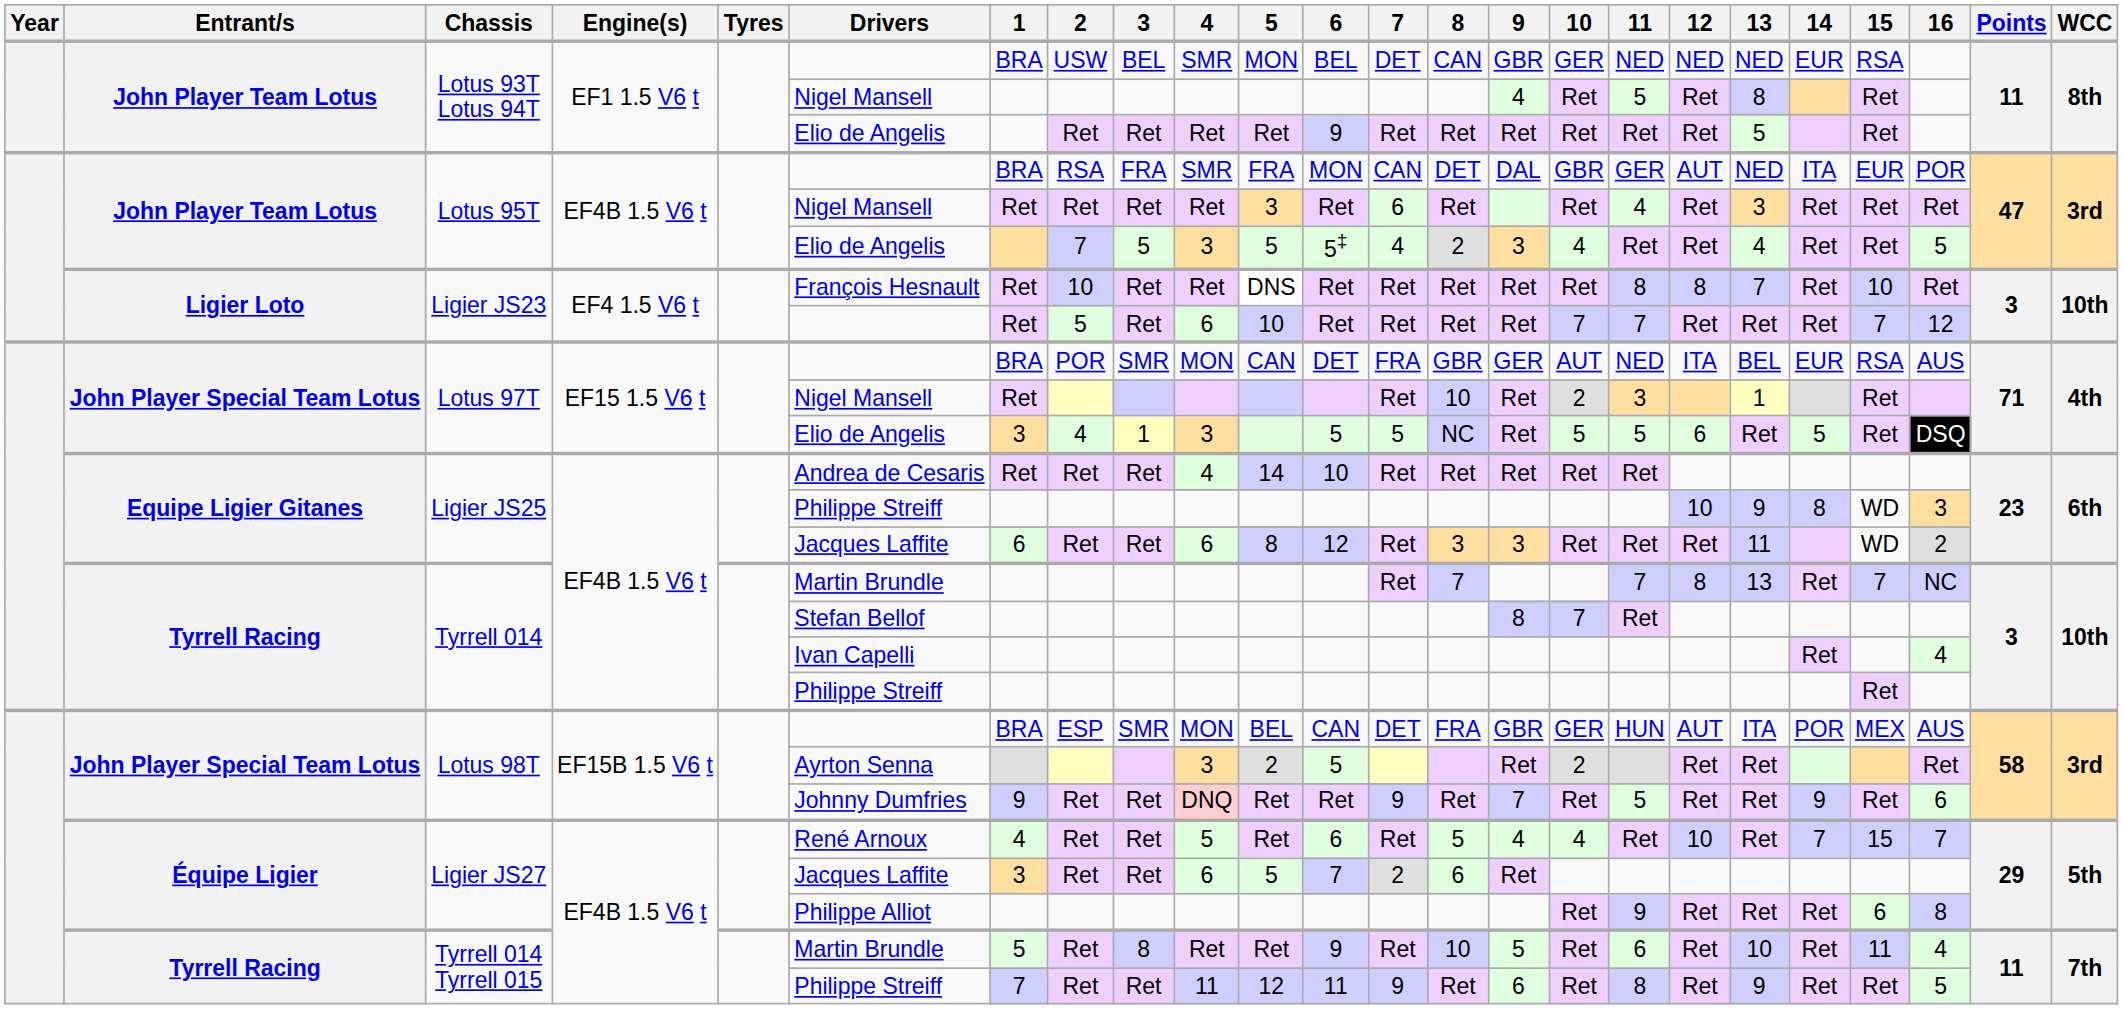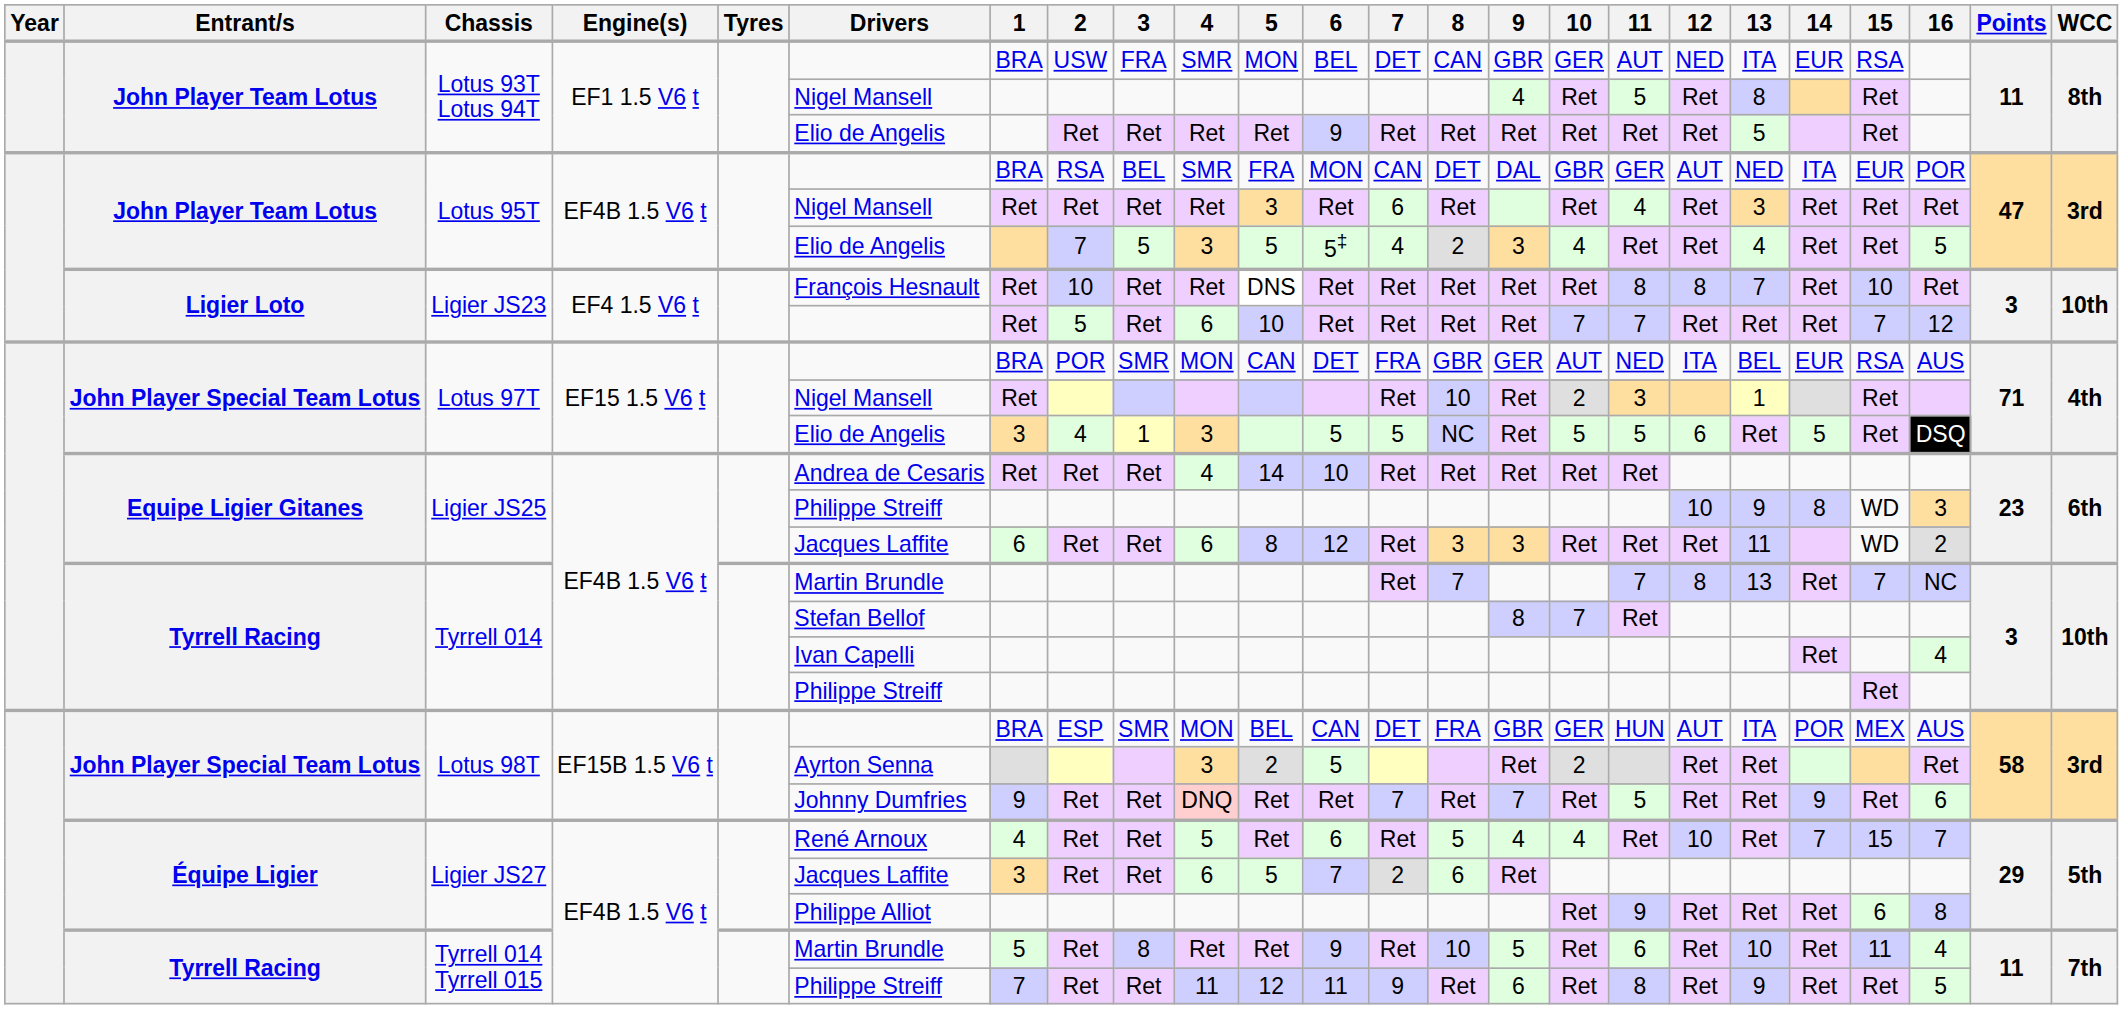row 2 | 3: BEL -> FRA
row 2 | 11: NED -> AUT
row 2 | 13: NED -> ITA
row 5 | 3: FRA -> BEL
row 22 | 7: 9 -> 7
